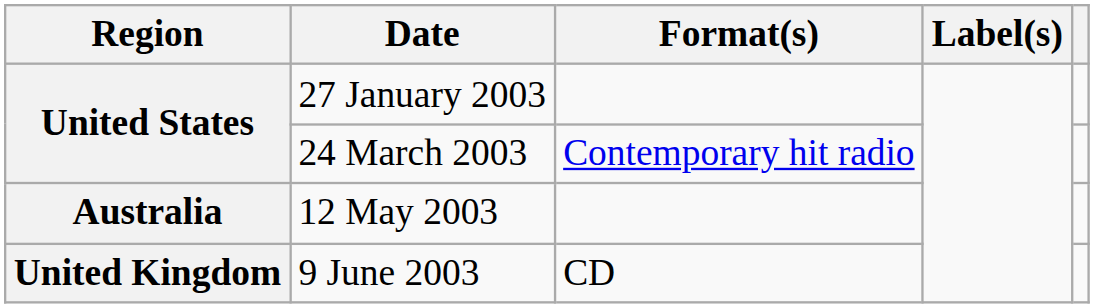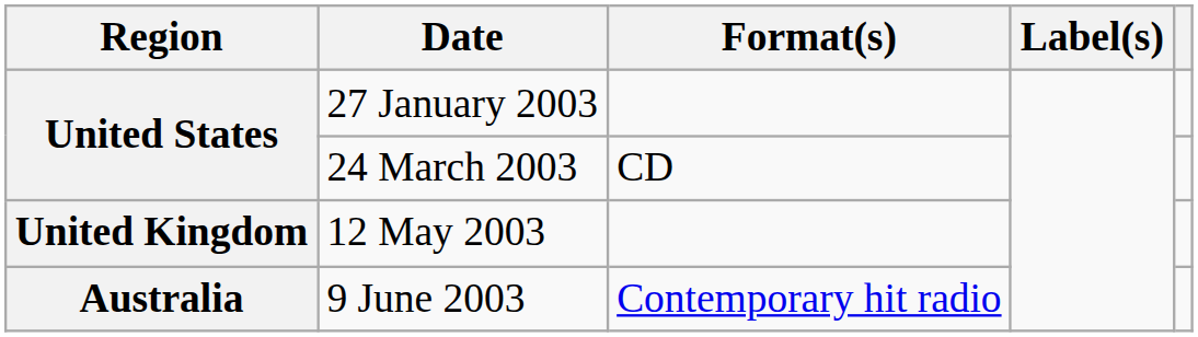24 March 2003 | Format(s): Contemporary hit radio -> CD
12 May 2003 | Region: Australia -> United Kingdom
9 June 2003 | Region: United Kingdom -> Australia
9 June 2003 | Format(s): CD -> Contemporary hit radio
